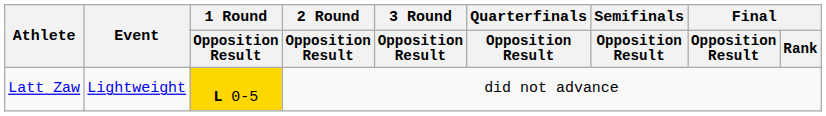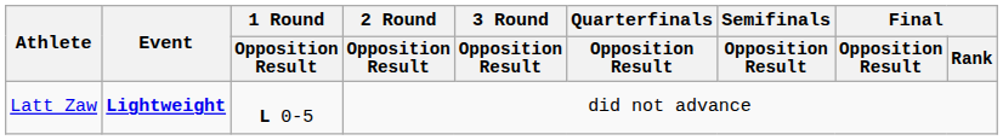Latt Zaw | Event: normal -> bold
Latt Zaw | 1 Round / Opposition Result: gold background -> no background
